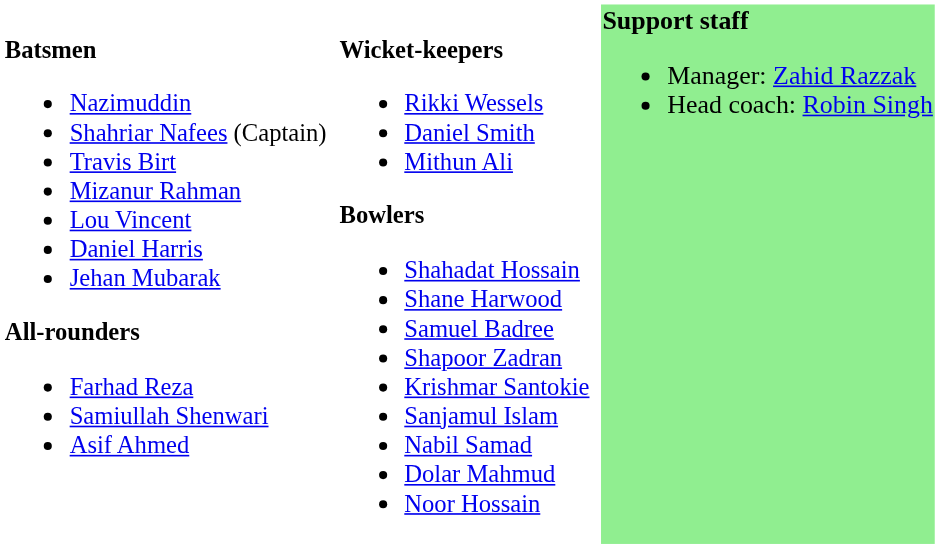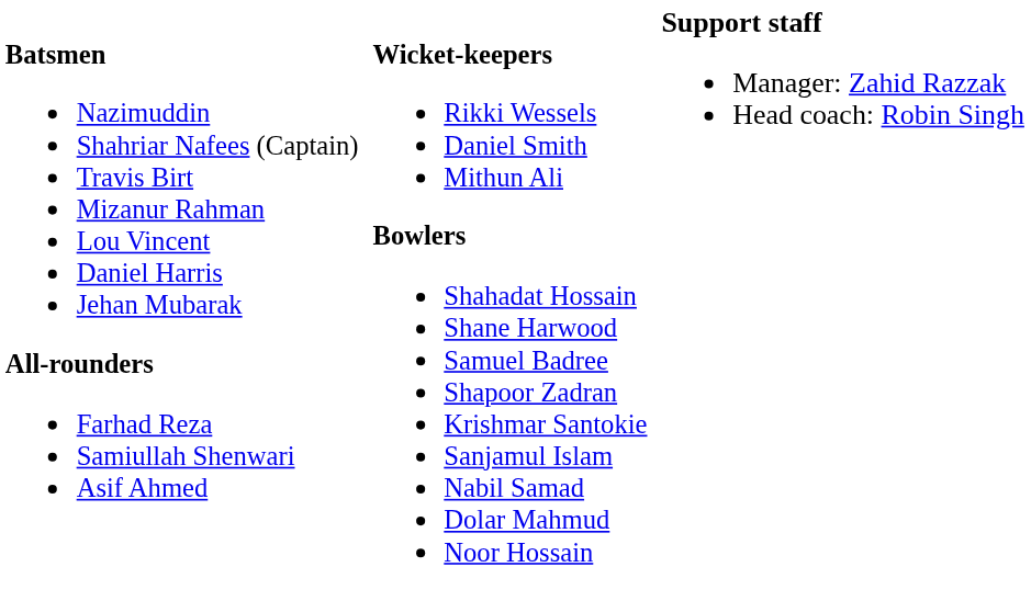row 1 | column 3: lightgreen background -> no background
